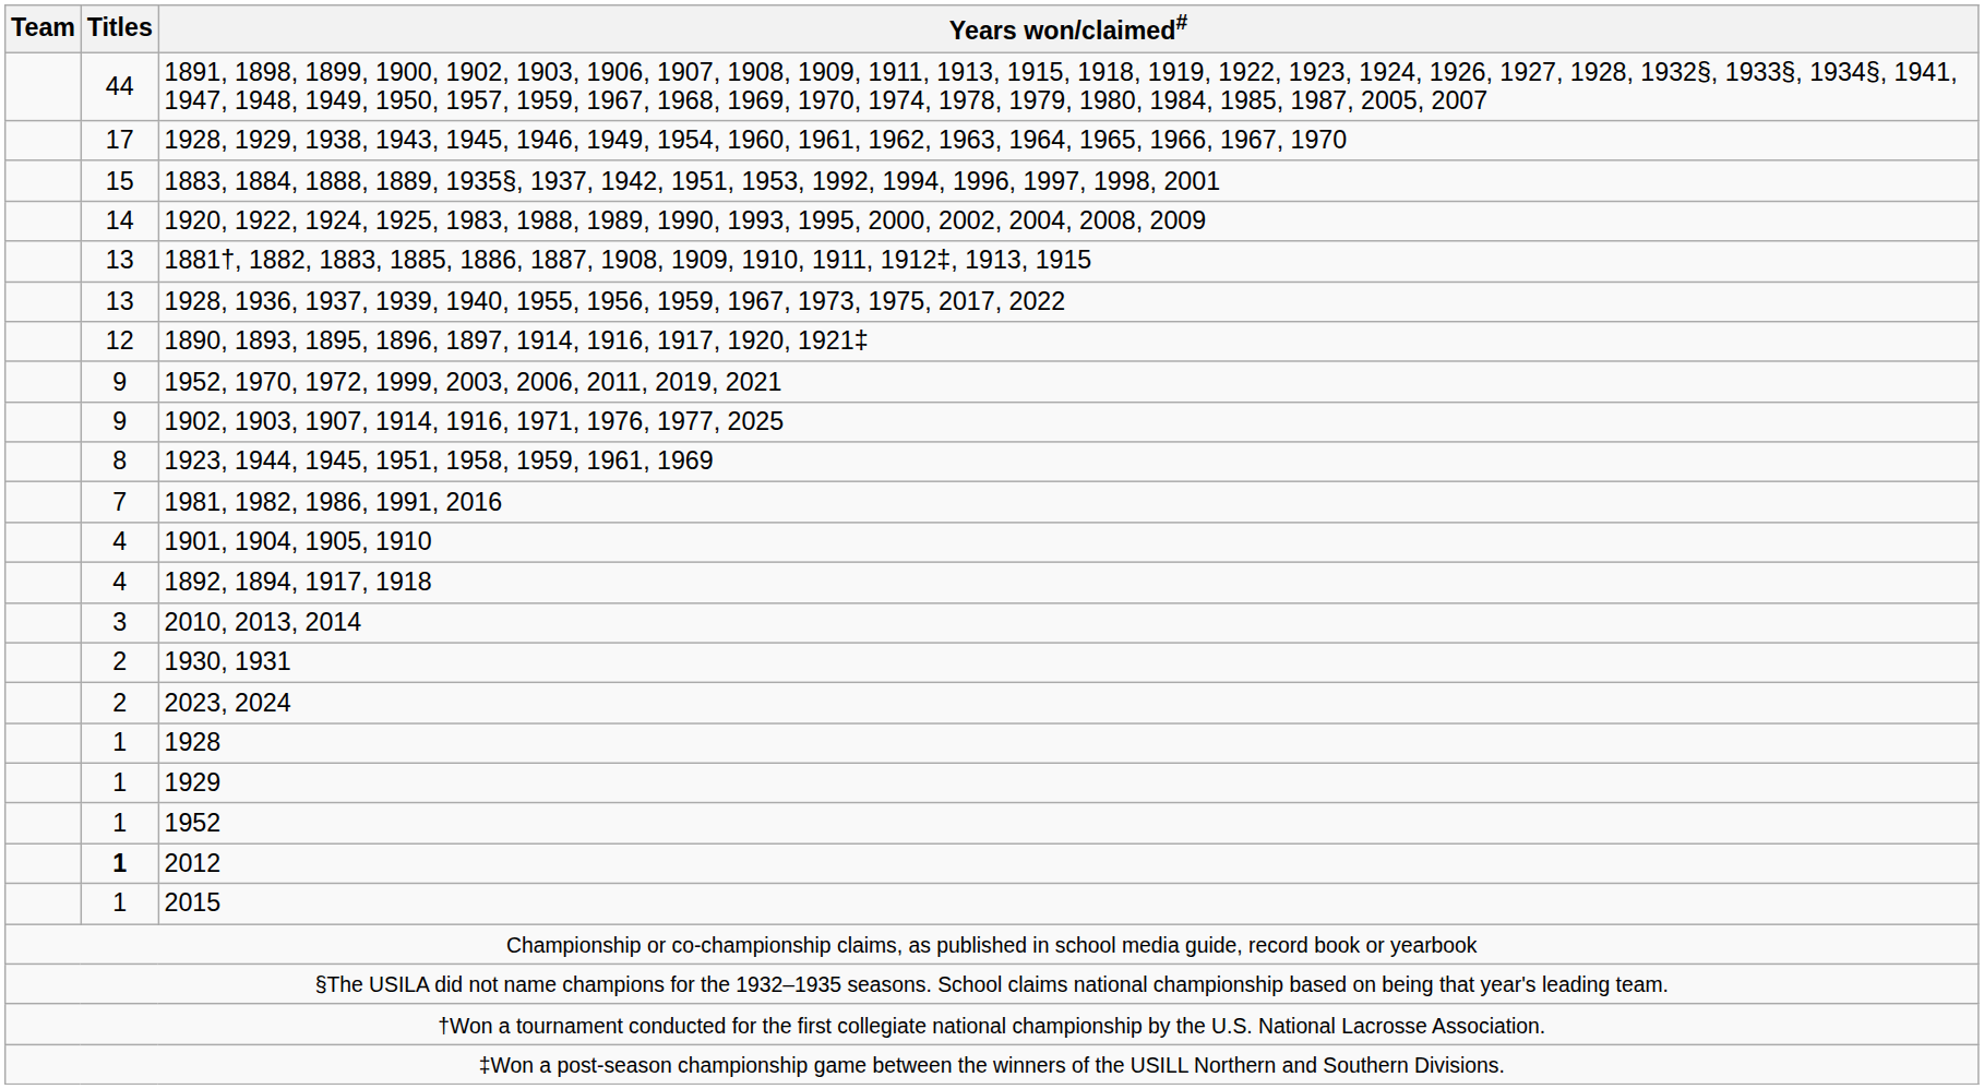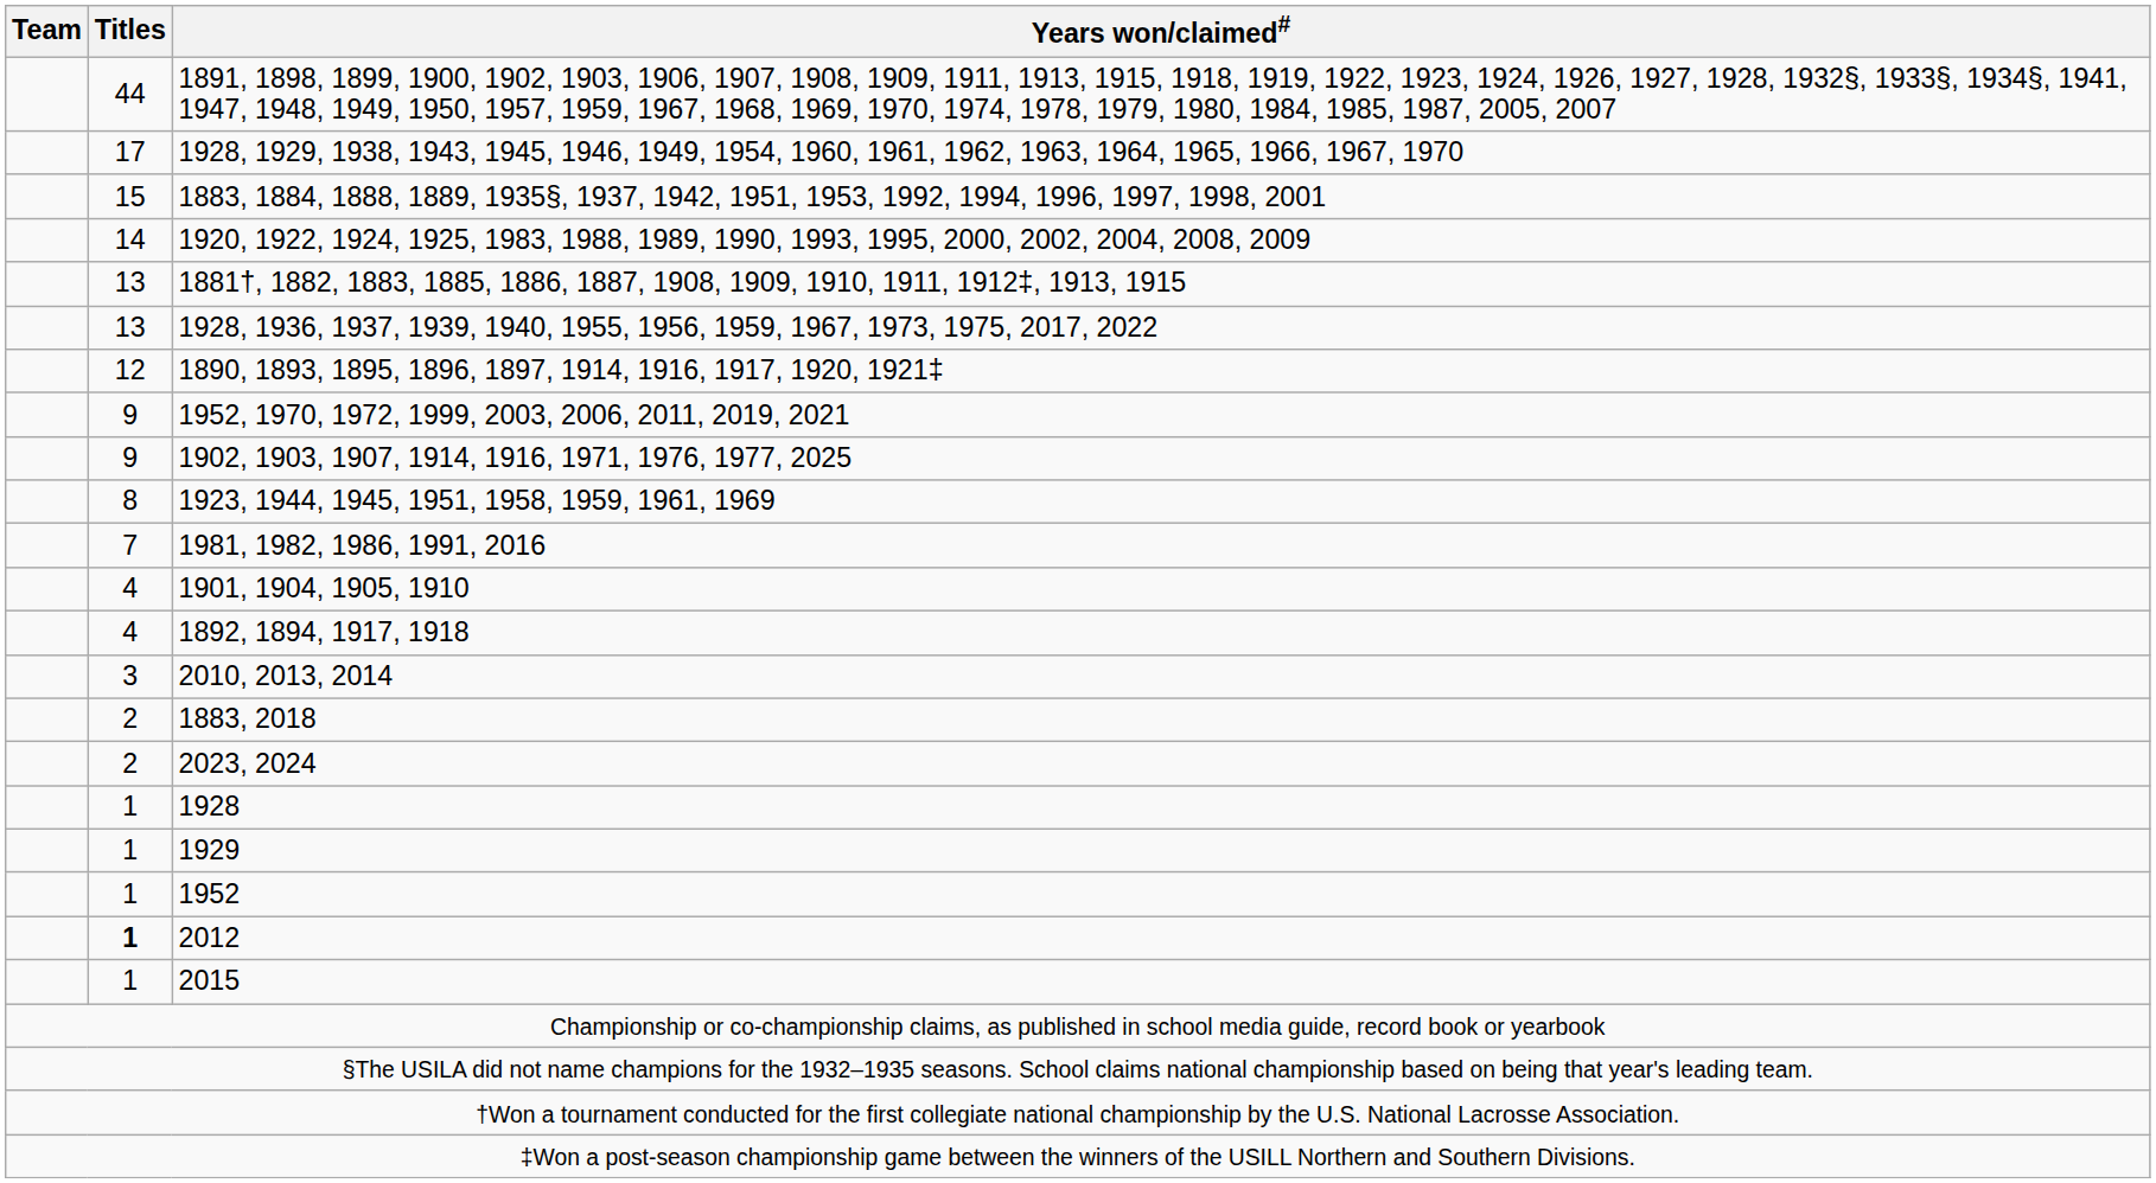- row: 2 | 1930, 1931
+ row: 2 | 1883, 2018
